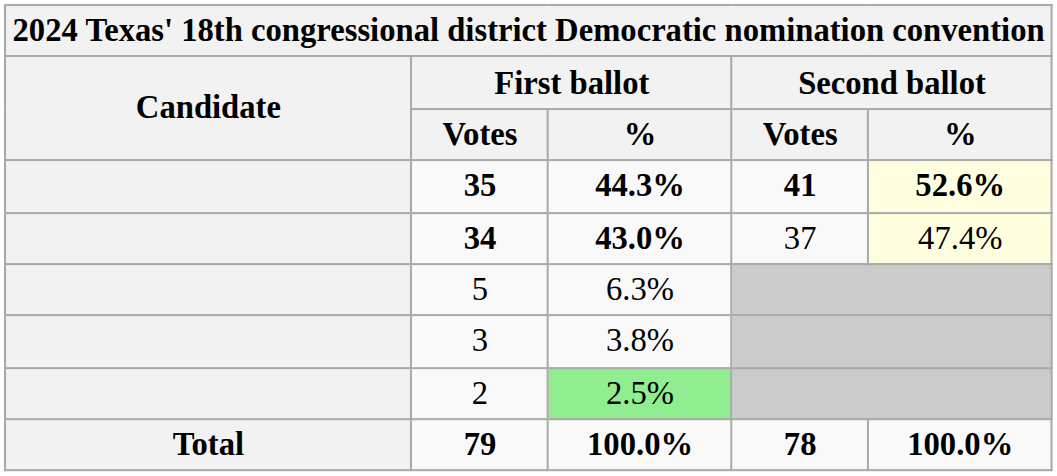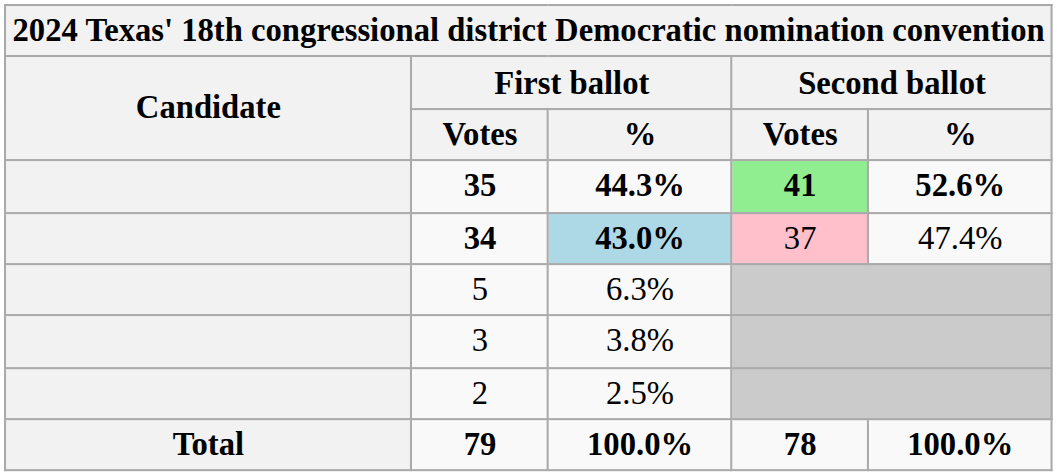35 | Second ballot / Votes: no background -> lightgreen background
35 | Second ballot / %: lightyellow background -> no background
34 | First ballot / %: no background -> lightblue background
34 | Second ballot / Votes: no background -> pink background
34 | Second ballot / %: lightyellow background -> no background
2 | First ballot / %: lightgreen background -> no background
